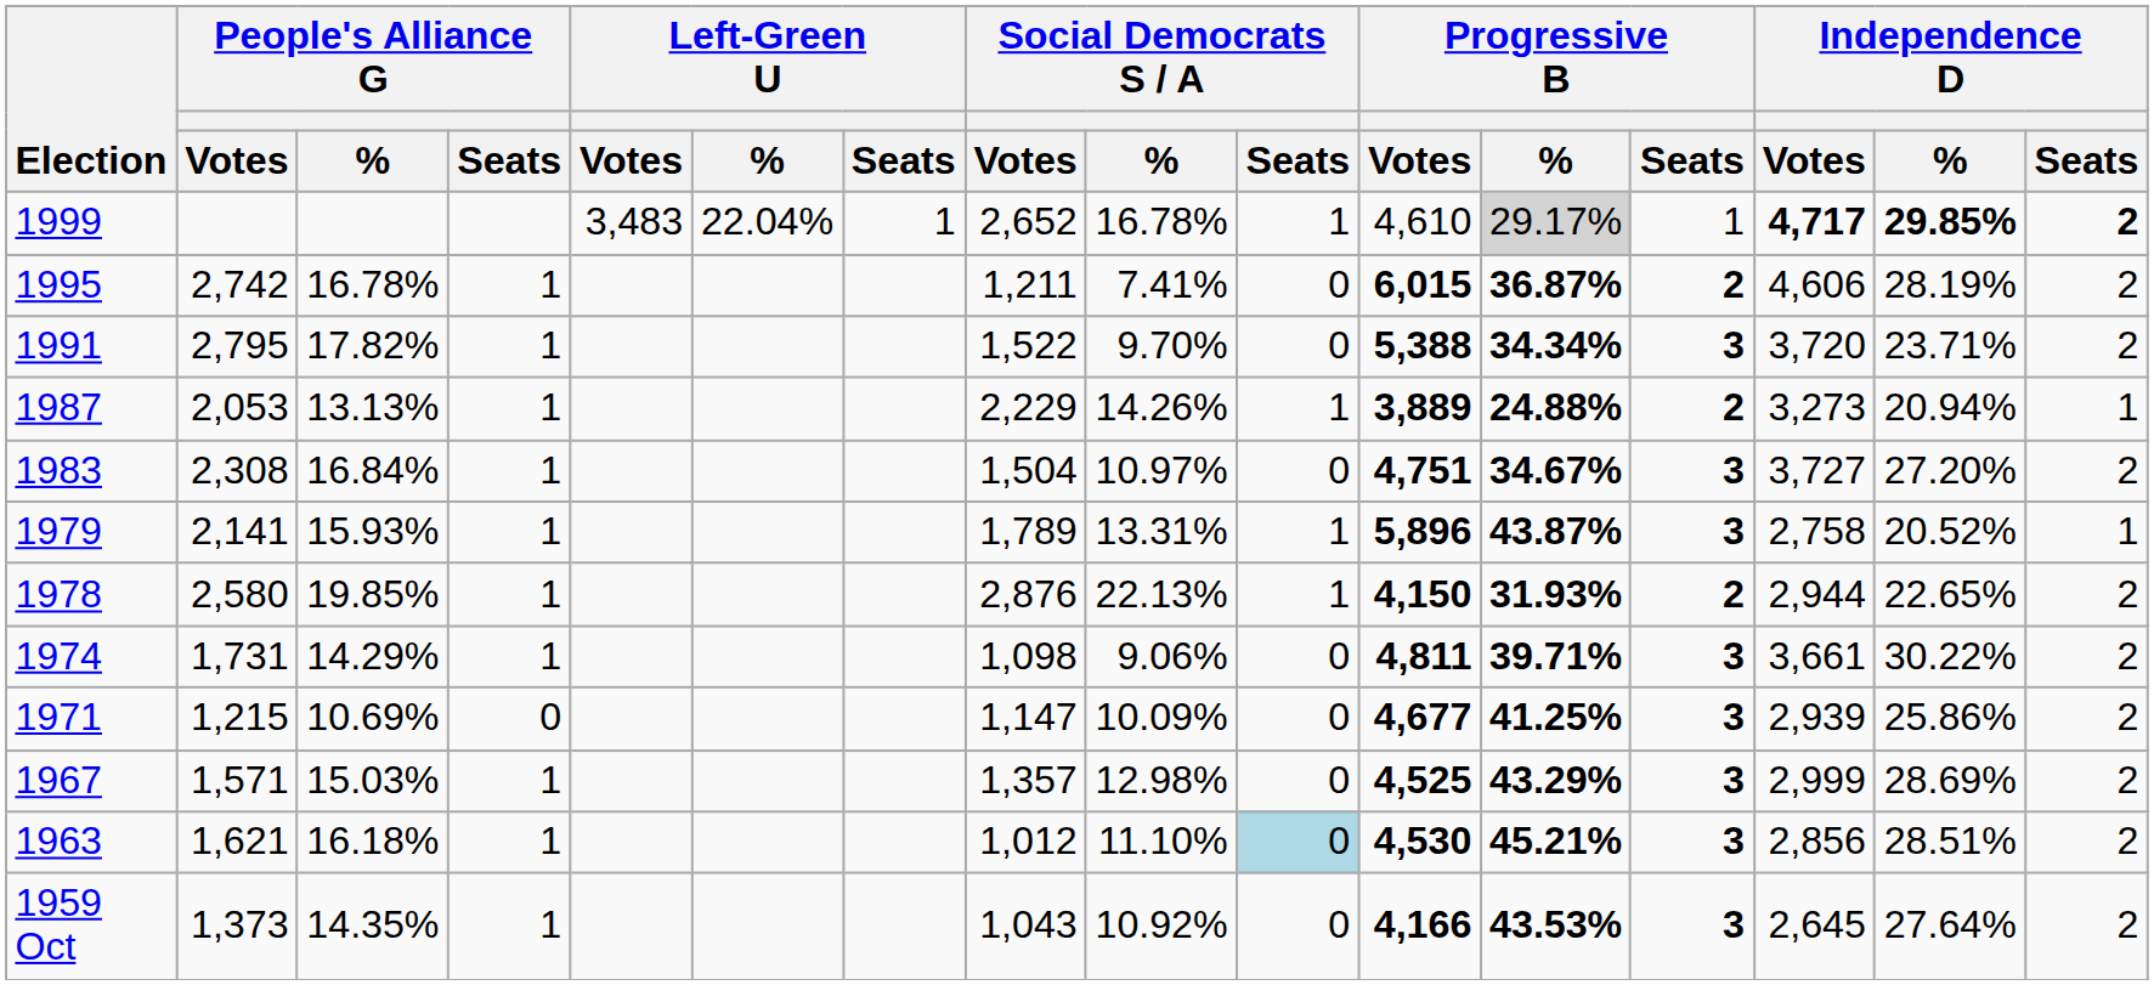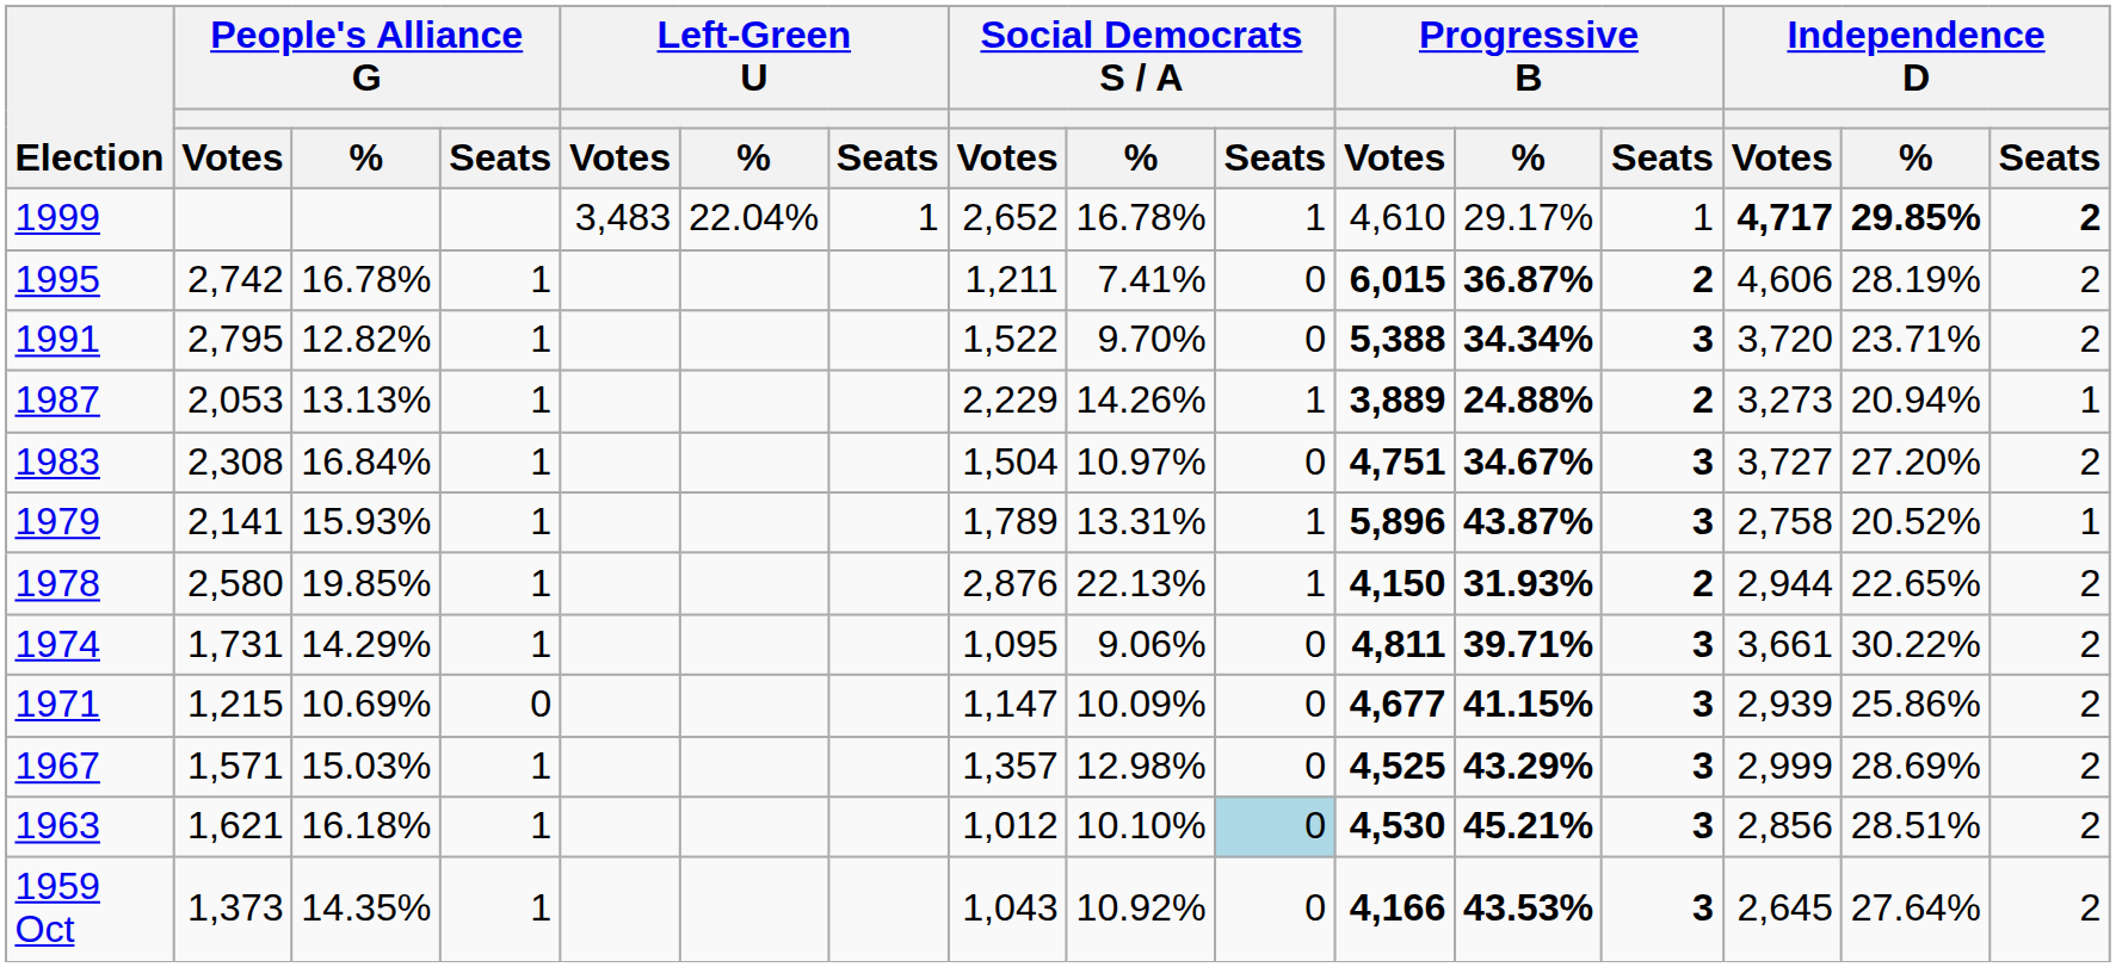1999 | Progressive B / %: lightgrey background -> no background
1991 | People's Alliance G / %: 17.82% -> 12.82%
1974 | Social Democrats S / A / Votes: 1,098 -> 1,095
1971 | Progressive B / %: 41.25% -> 41.15%
1963 | Social Democrats S / A / %: 11.10% -> 10.10%
